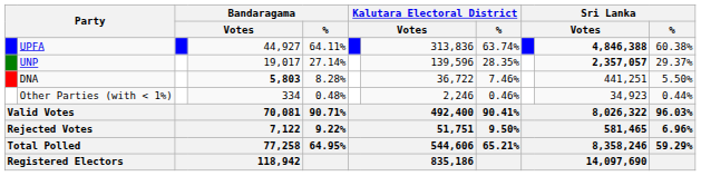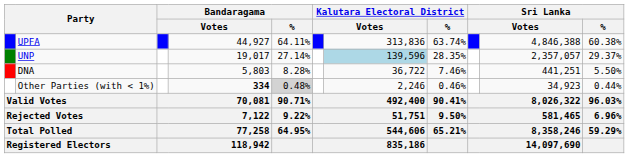UPFA | column 10: bold -> normal
UNP | column 7: no background -> lightblue background
UNP | column 10: bold -> normal
DNA | column 4: bold -> normal
Other Parties (with < 1%) | column 4: normal -> bold
Other Parties (with < 1%) | Bandaragama / %: no background -> lightgrey background
